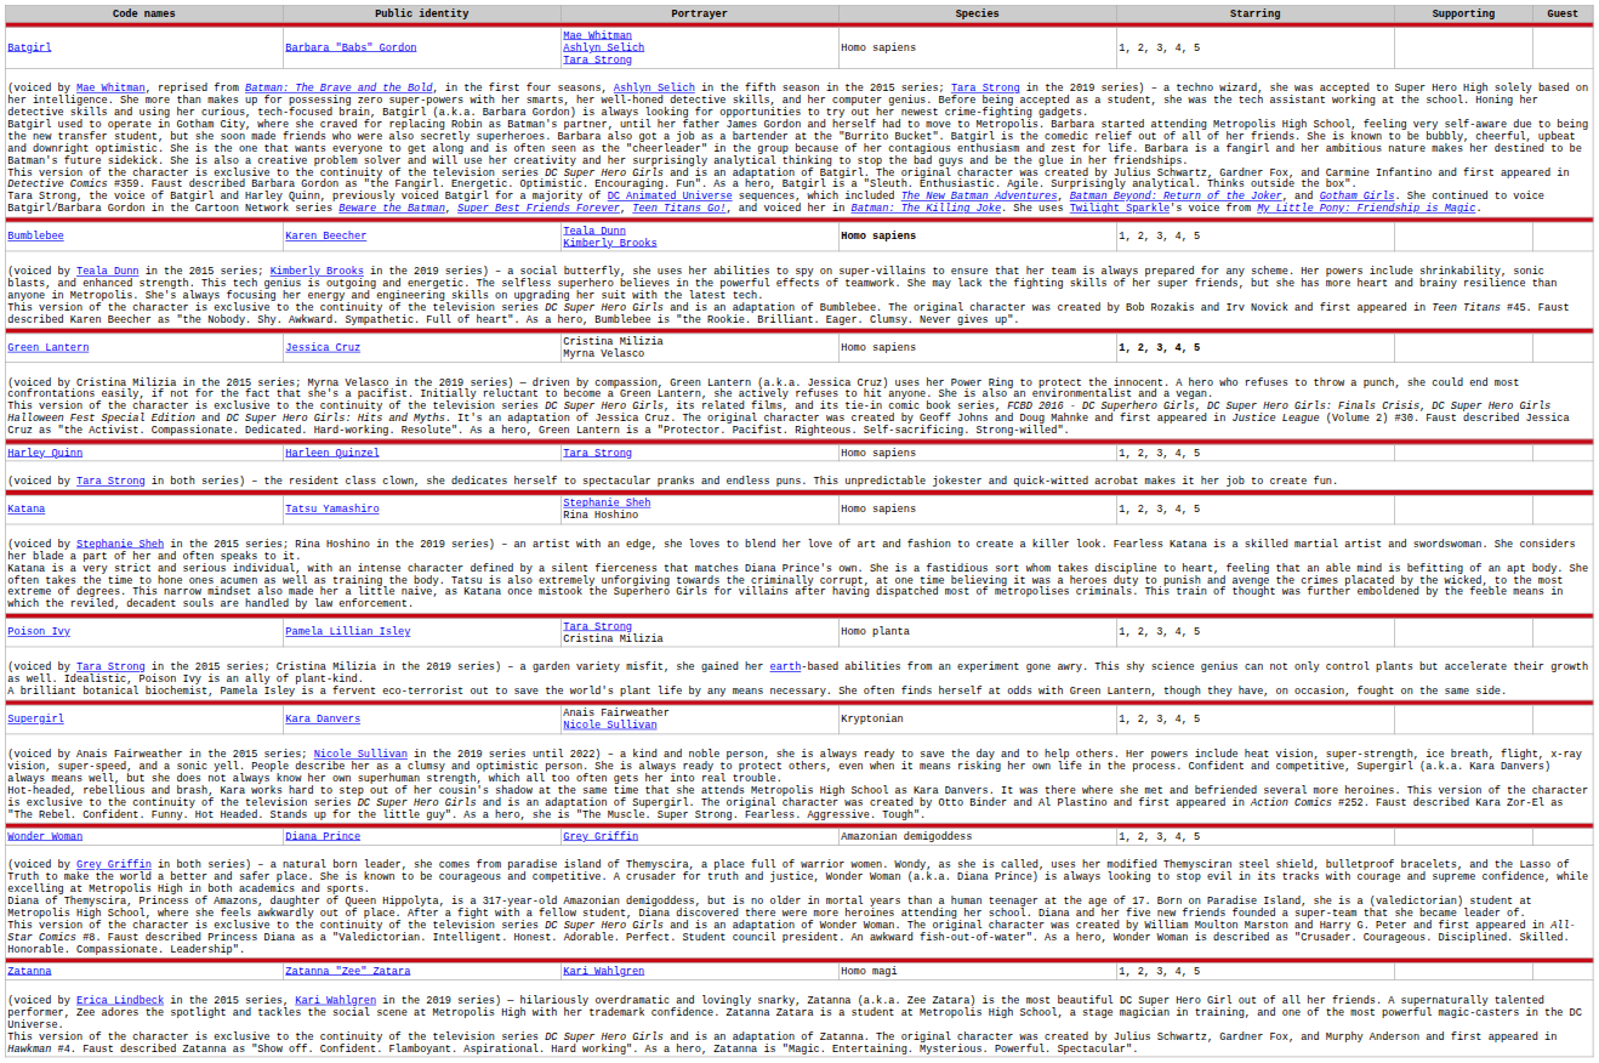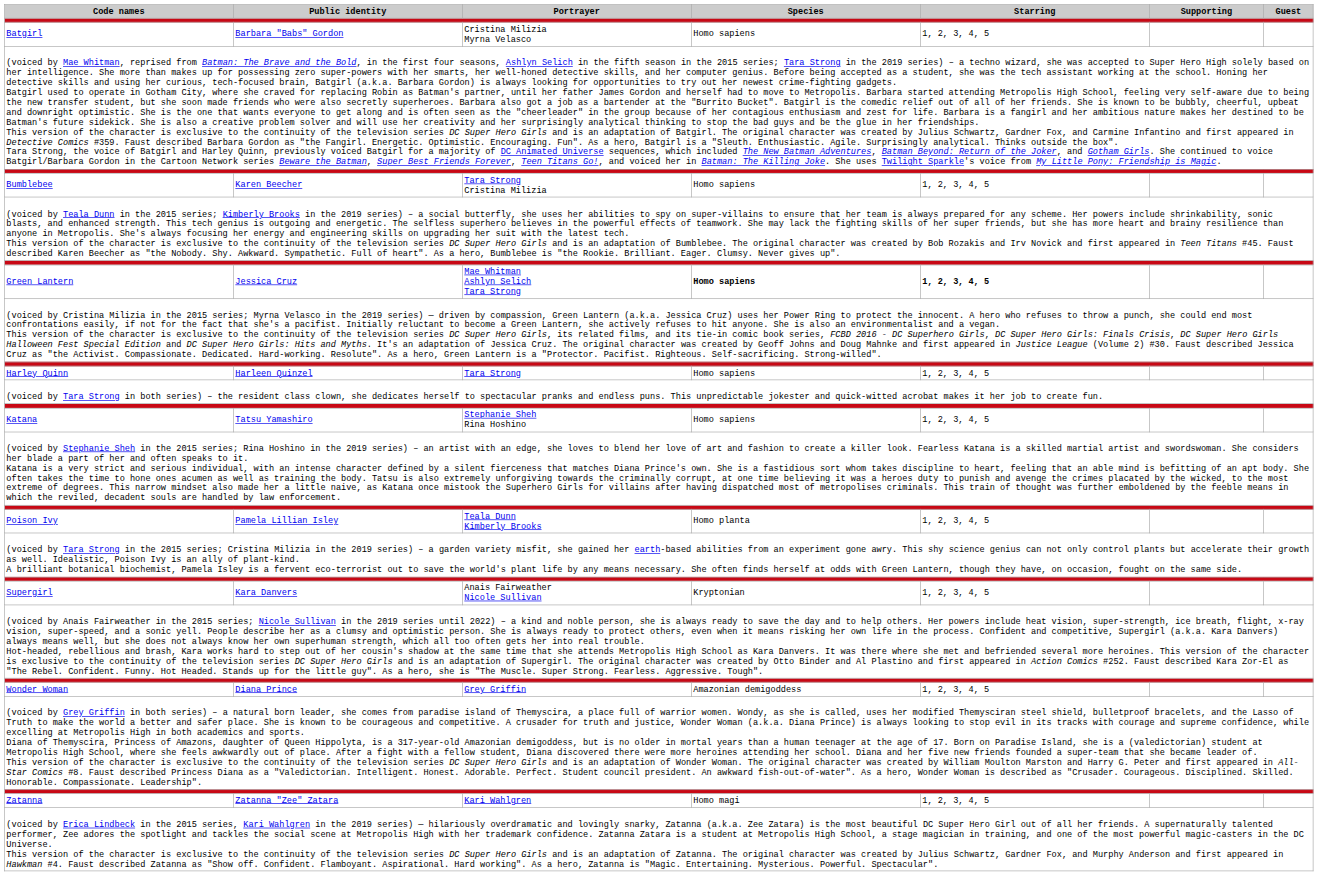Batgirl | Portrayer: Mae Whitman Ashlyn Selich Tara Strong -> Cristina Milizia Myrna Velasco
Bumblebee | Portrayer: Teala Dunn Kimberly Brooks -> Tara Strong Cristina Milizia
Bumblebee | Species: bold -> normal
Green Lantern | Portrayer: Cristina Milizia Myrna Velasco -> Mae Whitman Ashlyn Selich Tara Strong
Green Lantern | Species: normal -> bold
Poison Ivy | Portrayer: Tara Strong Cristina Milizia -> Teala Dunn Kimberly Brooks
